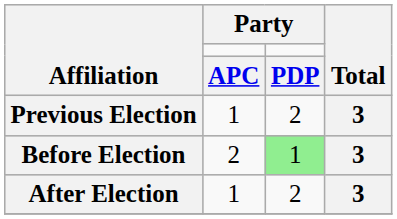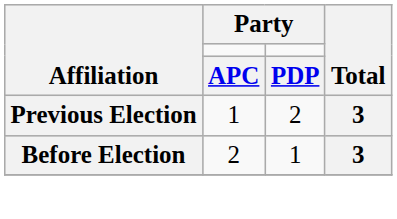Before Election | column 3: lightgreen background -> no background
- row: After Election | 1 | 2 | 3
